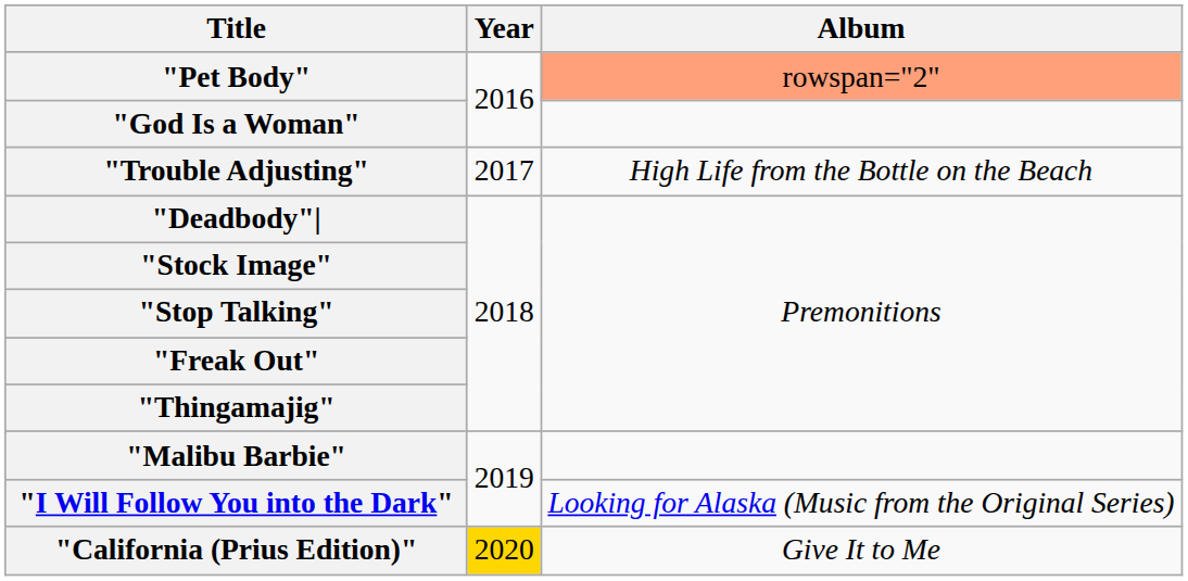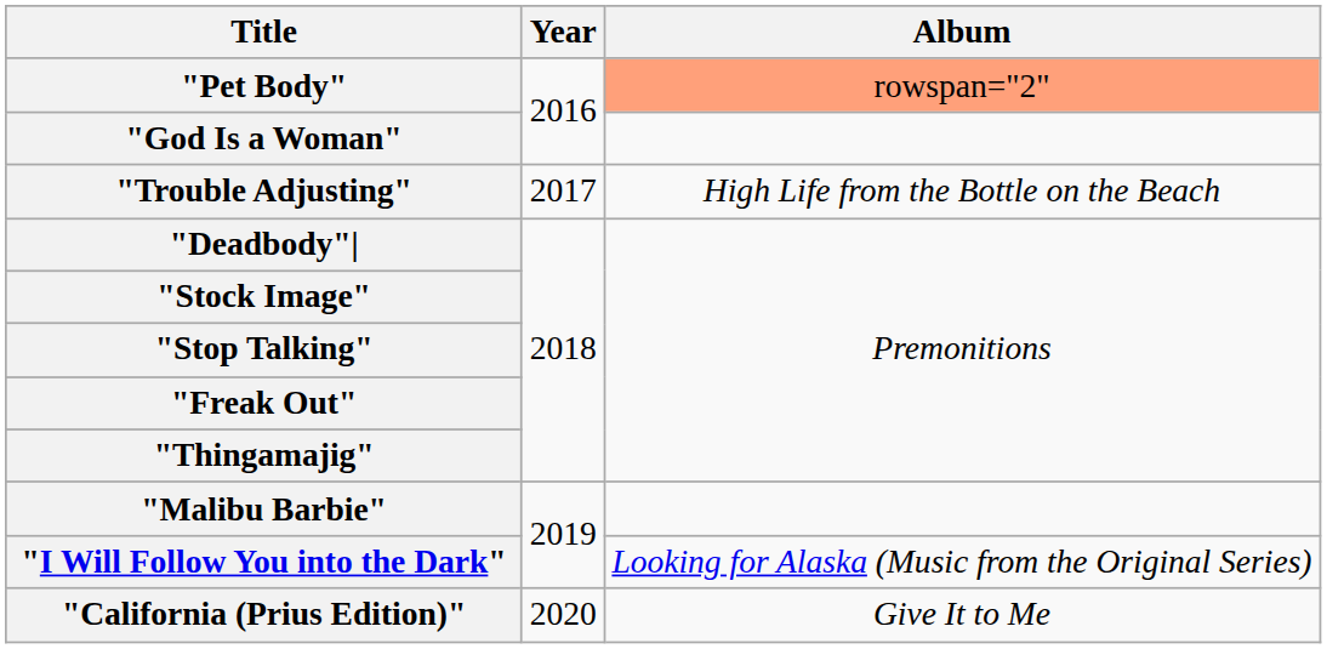"California (Prius Edition)" | Year: gold background -> no background
